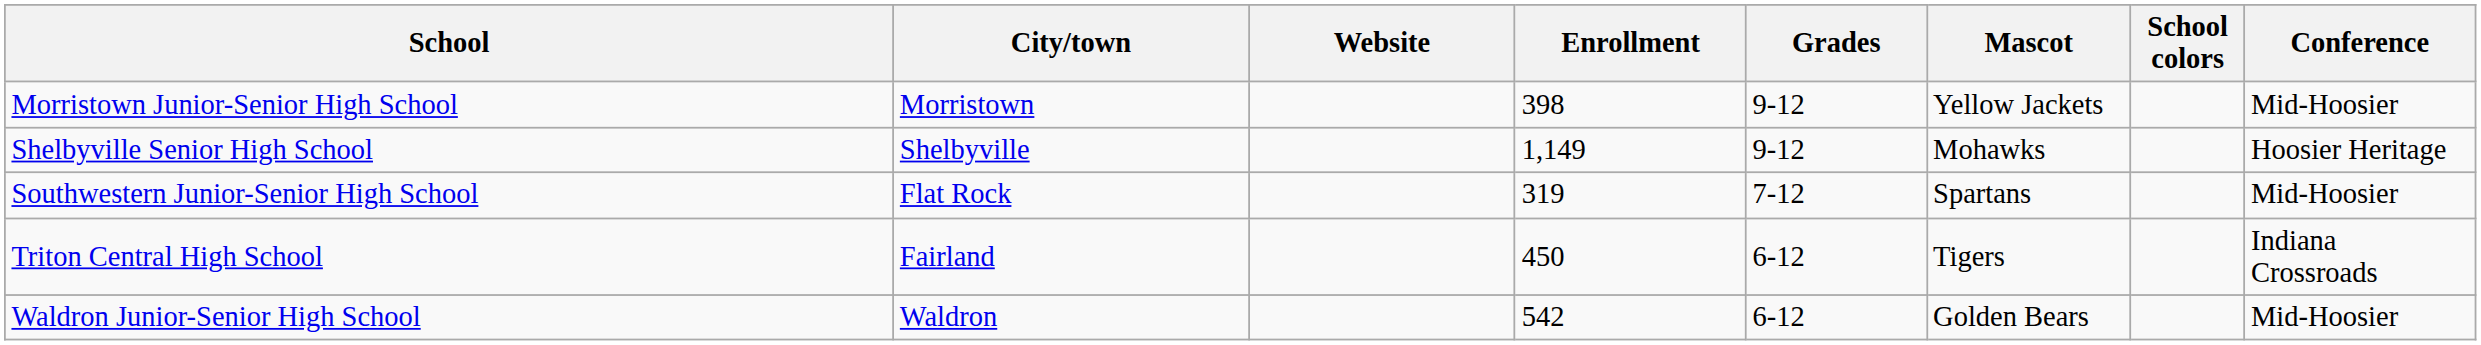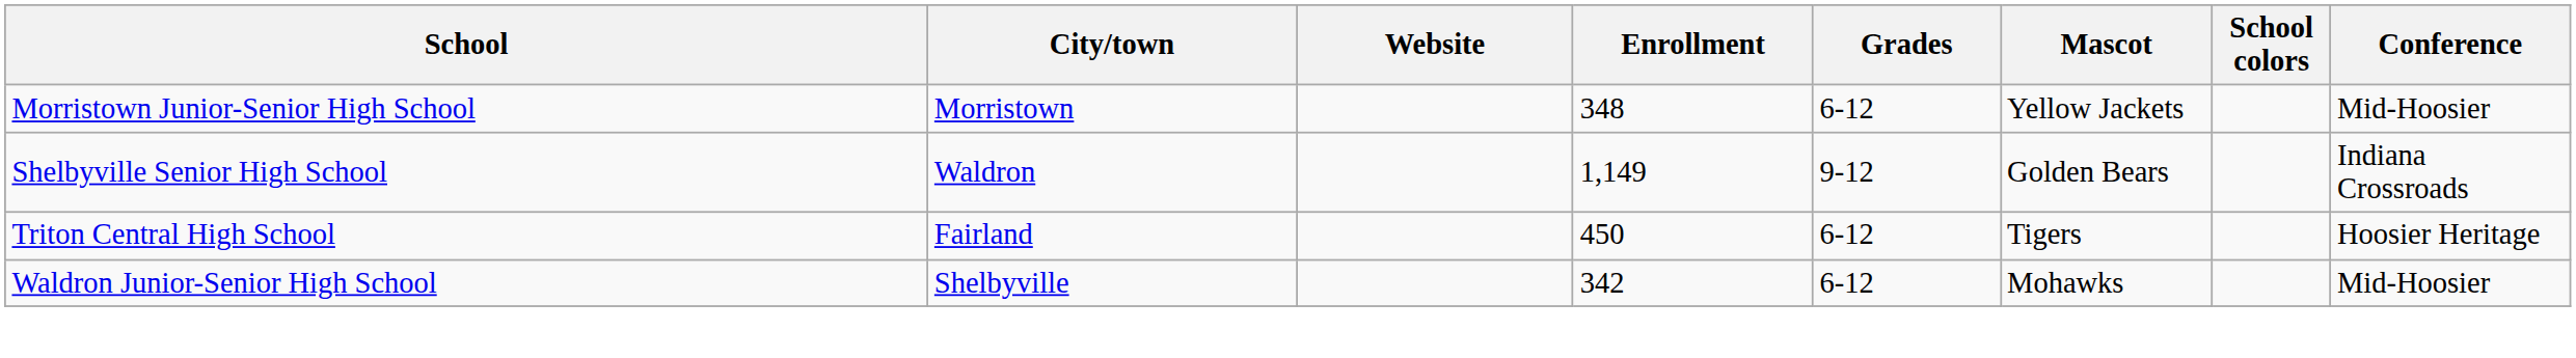Morristown Junior-Senior High School | Enrollment: 398 -> 348
Morristown Junior-Senior High School | Grades: 9-12 -> 6-12
Shelbyville Senior High School | City/town: Shelbyville -> Waldron
Shelbyville Senior High School | Mascot: Mohawks -> Golden Bears
Shelbyville Senior High School | Conference: Hoosier Heritage -> Indiana Crossroads
- row: Southwestern Junior-Senior High School | Flat Rock | 319 | 7-12 | Spartans | Mid-Hoosier
Triton Central High School | Conference: Indiana Crossroads -> Hoosier Heritage
Waldron Junior-Senior High School | City/town: Waldron -> Shelbyville
Waldron Junior-Senior High School | Enrollment: 542 -> 342
Waldron Junior-Senior High School | Mascot: Golden Bears -> Mohawks
